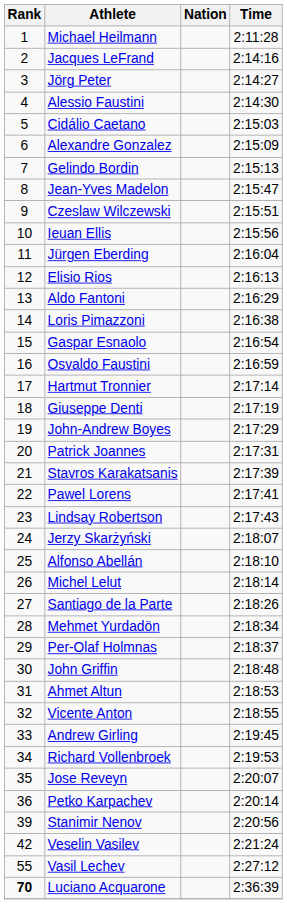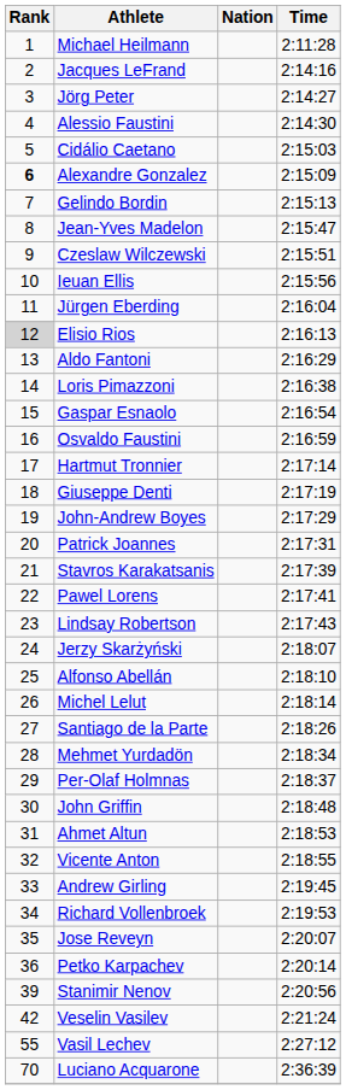Alexandre Gonzalez | Rank: normal -> bold
Elisio Rios | Rank: no background -> lightgrey background
Luciano Acquarone | Rank: bold -> normal
